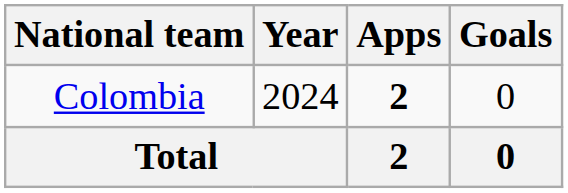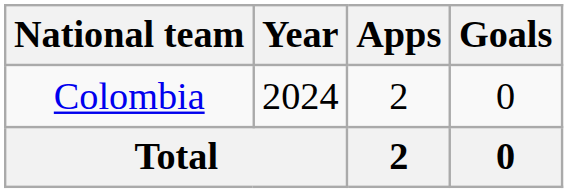Colombia | Apps: bold -> normal
